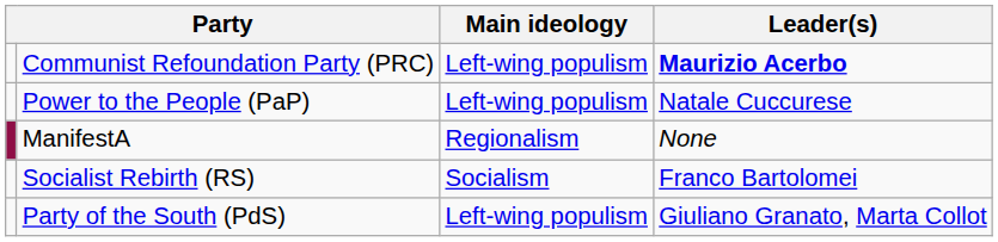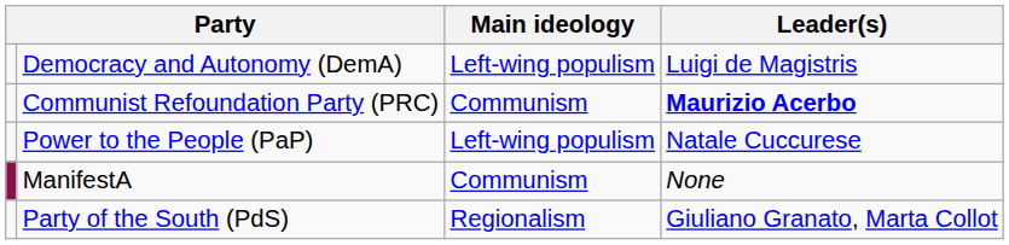+ row: Democracy and Autonomy (DemA) | Left-wing populism | Luigi de Magistris
Communist Refoundation Party (PRC) | Main ideology: Left-wing populism -> Communism
ManifestA | Main ideology: Regionalism -> Communism
- row: Socialist Rebirth (RS) | Socialism | Franco Bartolomei
Party of the South (PdS) | Main ideology: Left-wing populism -> Regionalism
